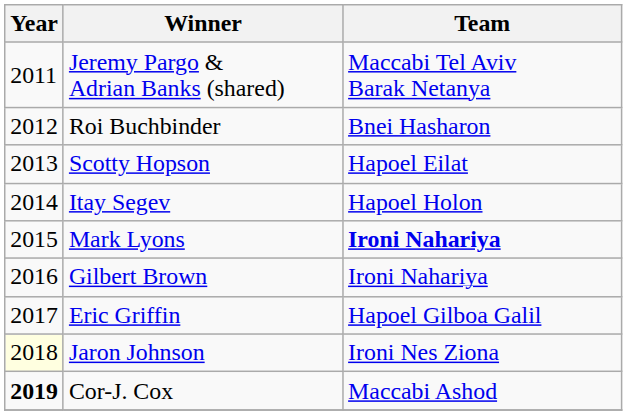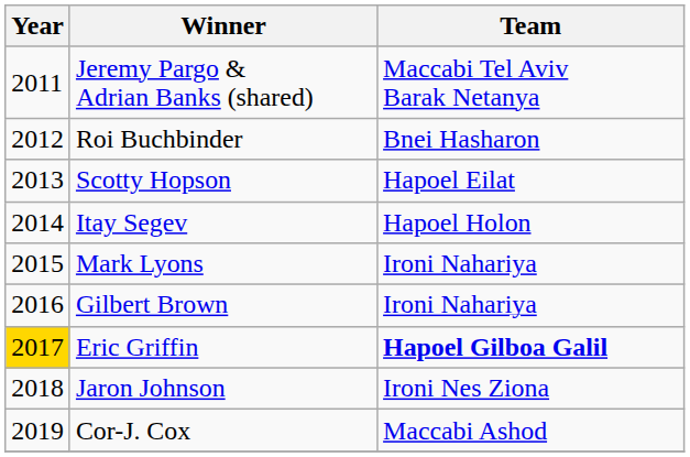Mark Lyons | Team: bold -> normal
Eric Griffin | Year: no background -> gold background
Eric Griffin | Team: normal -> bold
Jaron Johnson | Year: lightyellow background -> no background
Cor-J. Cox | Year: bold -> normal
